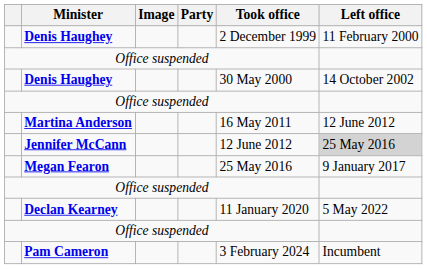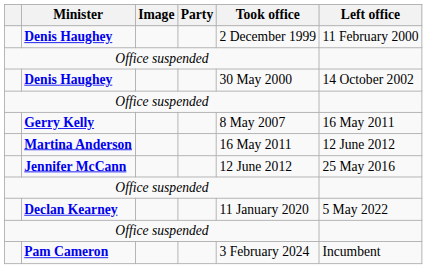+ row: Gerry Kelly | 8 May 2007 | 16 May 2011
Jennifer McCann | Left office: lightgrey background -> no background
- row: Megan Fearon | 25 May 2016 | 9 January 2017
